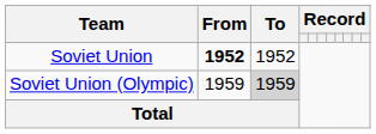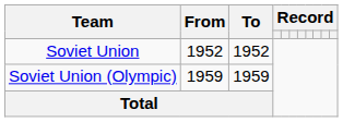Soviet Union | From: bold -> normal
Soviet Union (Olympic) | To: lightgrey background -> no background
